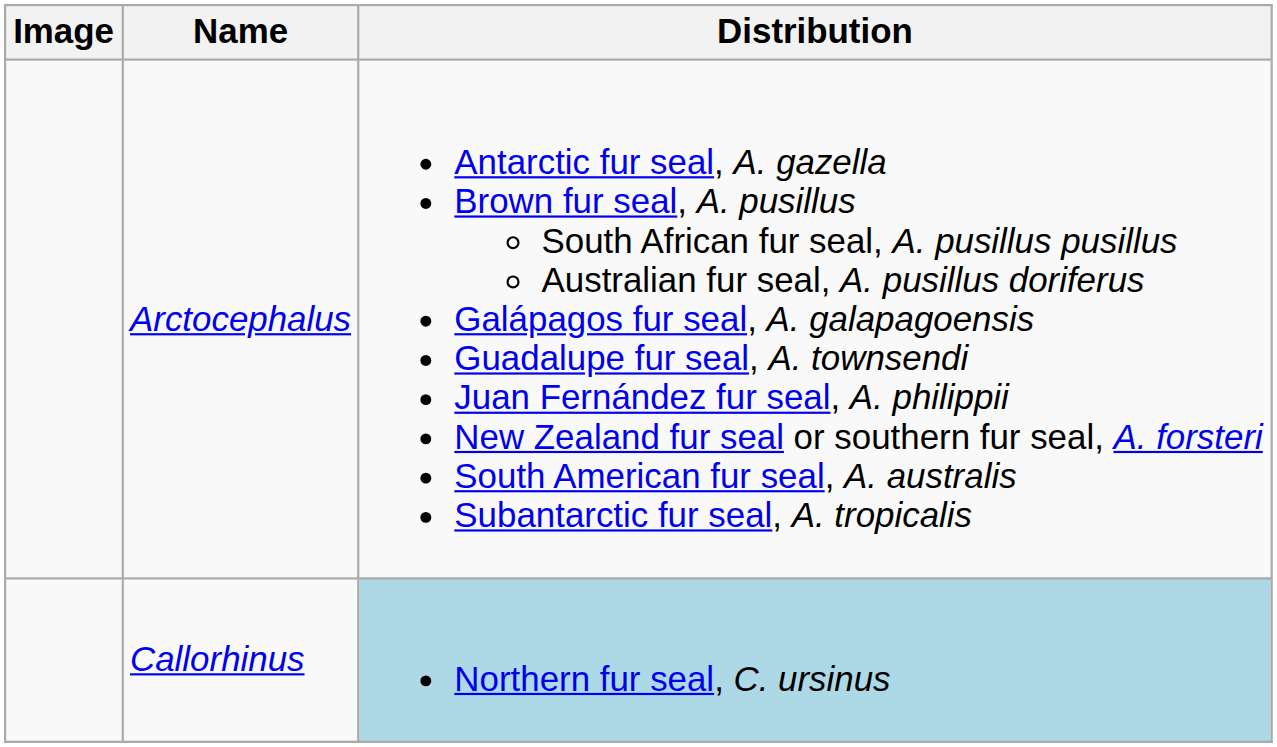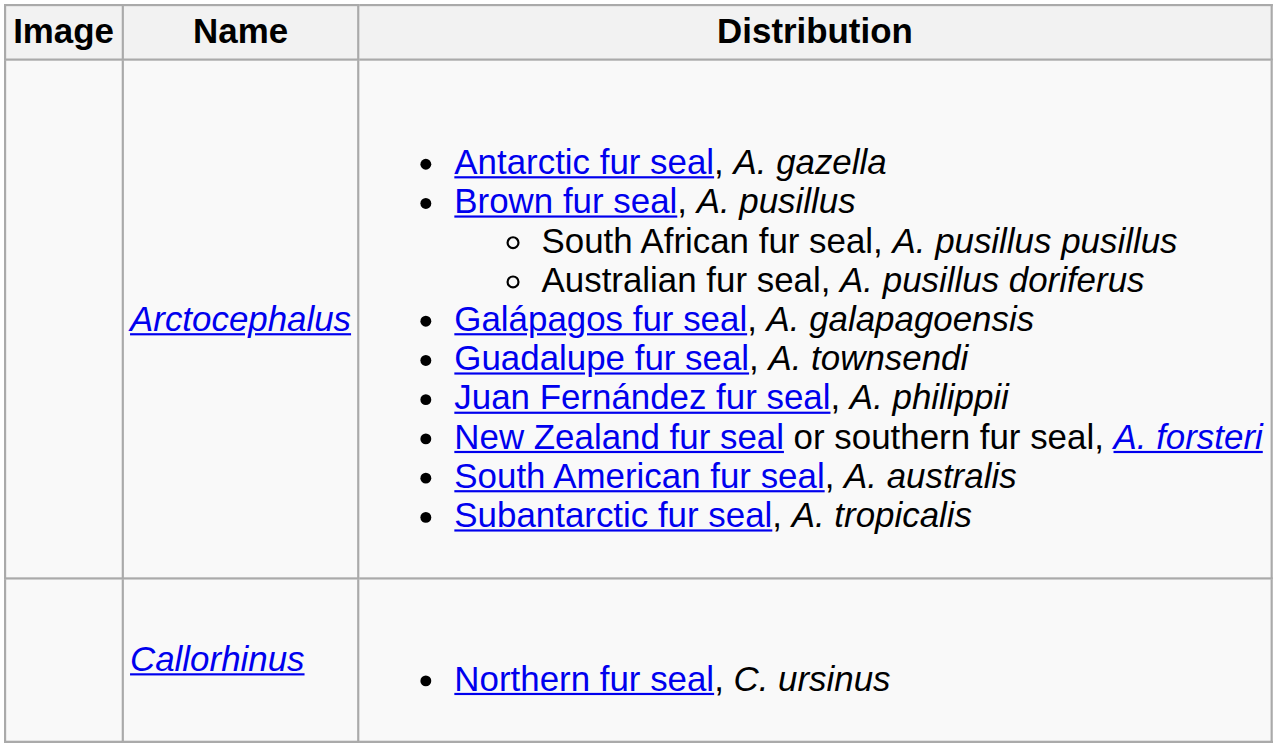Callorhinus | Distribution: lightblue background -> no background
